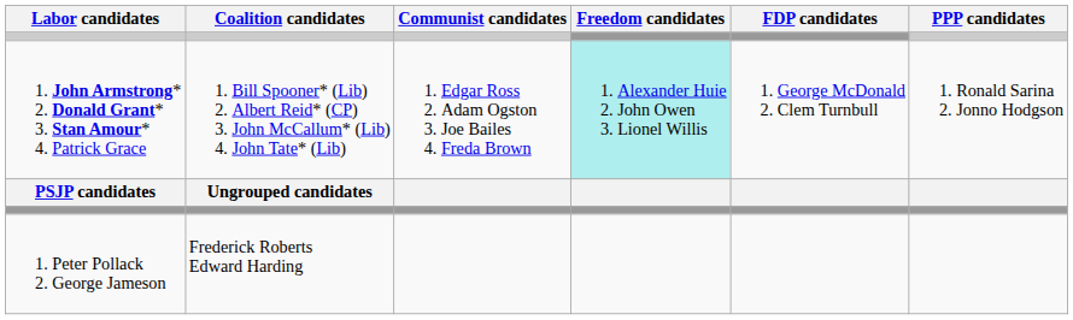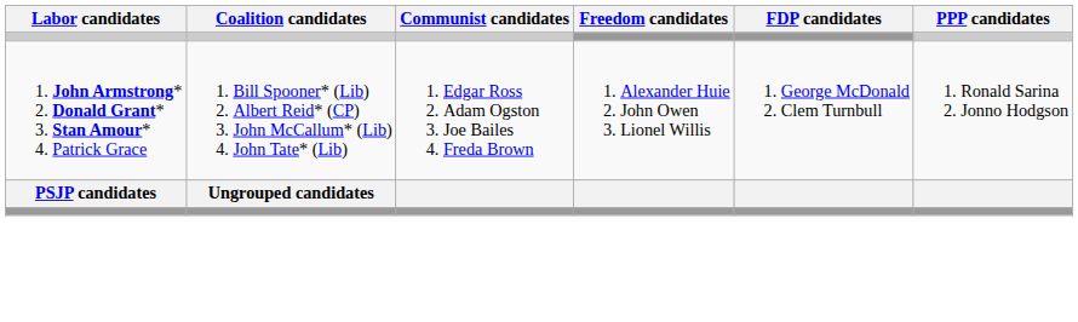John Armstrong* Donald Grant* Stan Amour* Patrick Grace | Freedom candidates: paleturquoise background -> no background
- row: Peter Pollack George Jameson | Frederick Roberts Edward Harding
